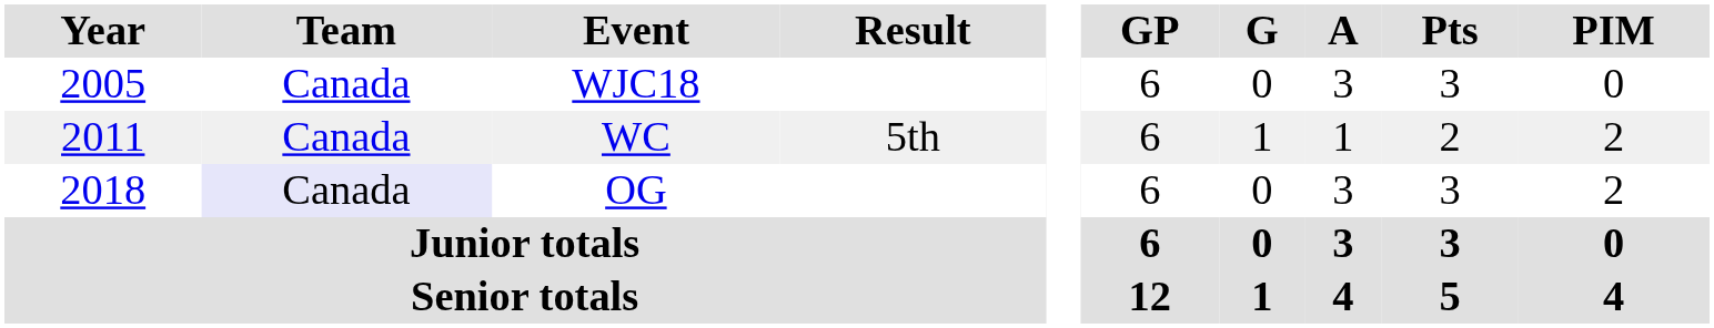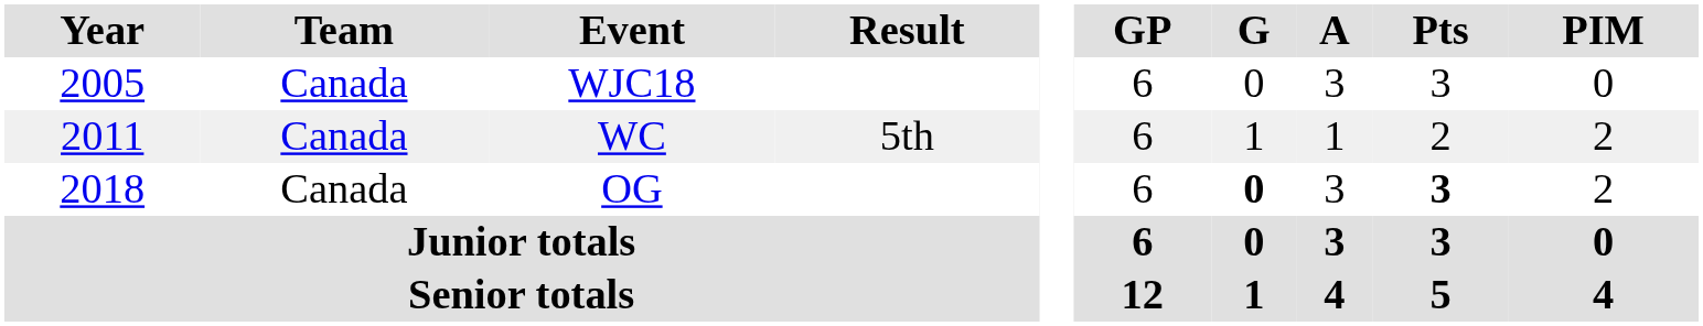OG | Team: lavender background -> no background
OG | G: normal -> bold
OG | Pts: normal -> bold
